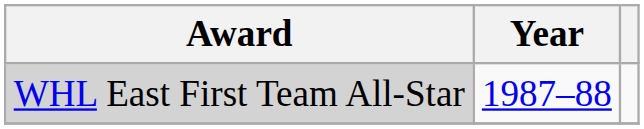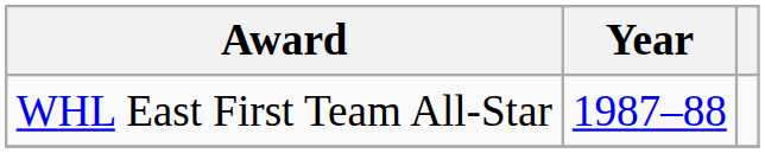row 2 | Award: lightgrey background -> no background
